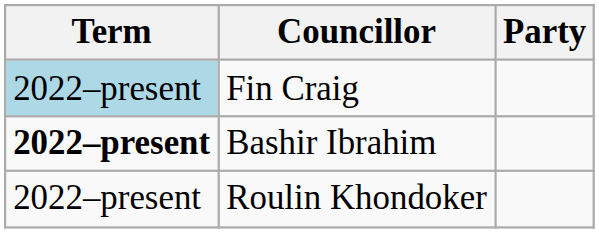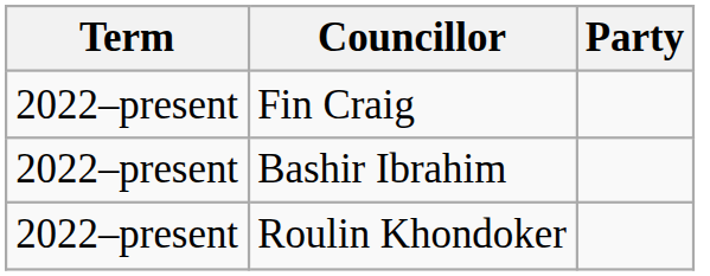Fin Craig | Term: lightblue background -> no background
Bashir Ibrahim | Term: bold -> normal
